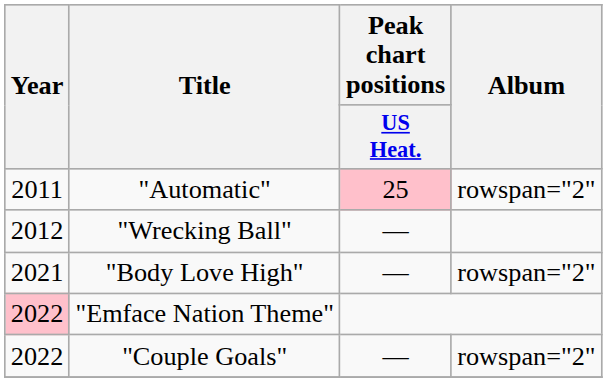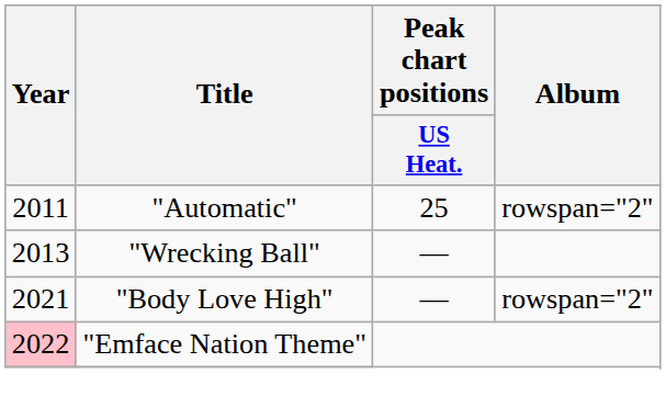"Automatic" | Peak chart positions / US Heat.: pink background -> no background
"Wrecking Ball" | Year: 2012 -> 2013
- row: 2022 | "Couple Goals" | — | rowspan="2"
